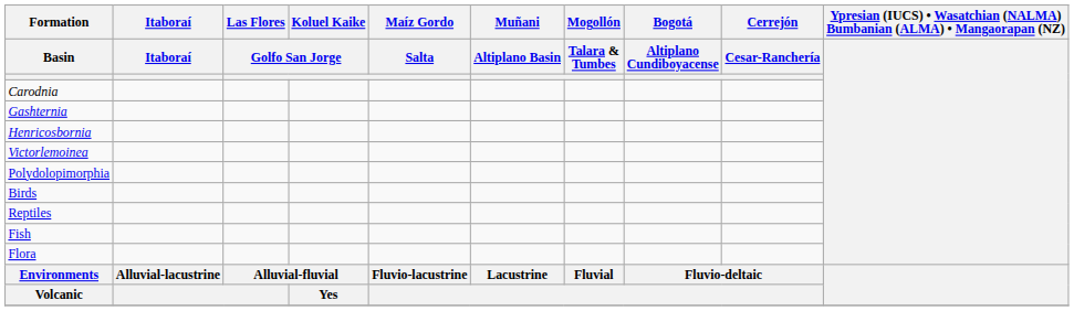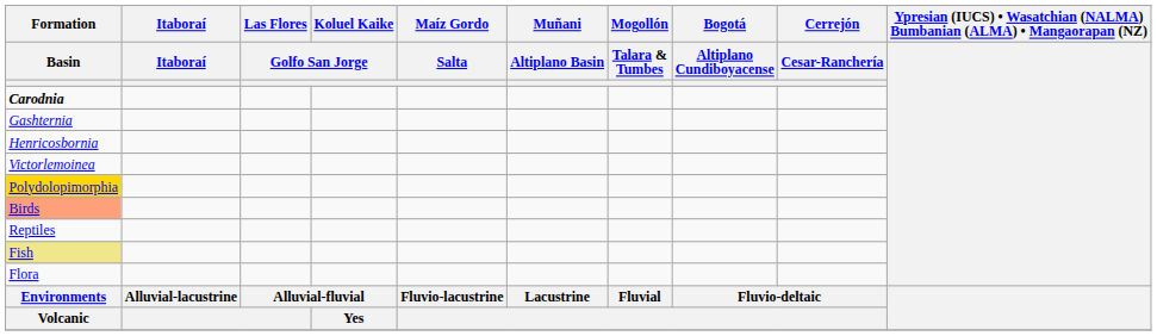Carodnia | Formation / Basin: normal -> bold
Polydolopimorphia | Formation / Basin: no background -> gold background
Birds | Formation / Basin: no background -> lightsalmon background
Fish | Formation / Basin: no background -> khaki background
